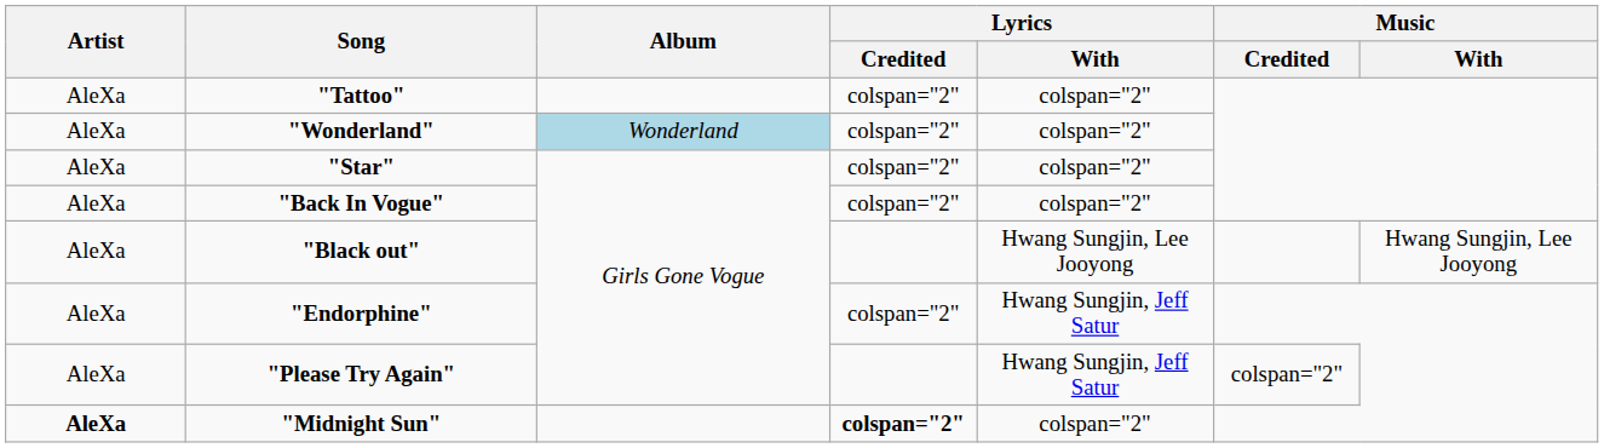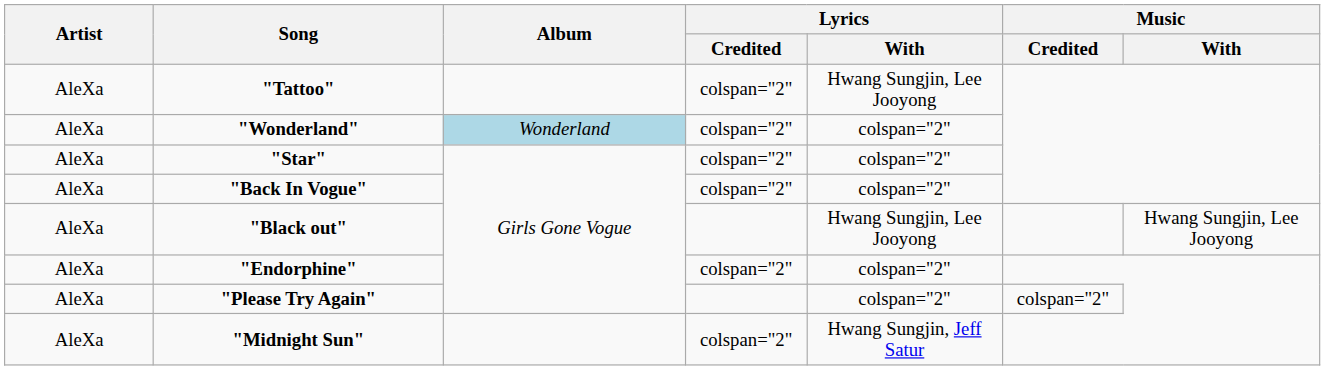"Tattoo" | Lyrics / With: colspan="2" -> Hwang Sungjin, Lee Jooyong
"Endorphine" | Lyrics / With: Hwang Sungjin, Jeff Satur -> colspan="2"
"Please Try Again" | Lyrics / With: Hwang Sungjin, Jeff Satur -> colspan="2"
"Midnight Sun" | Artist: bold -> normal
"Midnight Sun" | Lyrics / Credited: bold -> normal
"Midnight Sun" | Lyrics / With: colspan="2" -> Hwang Sungjin, Jeff Satur
